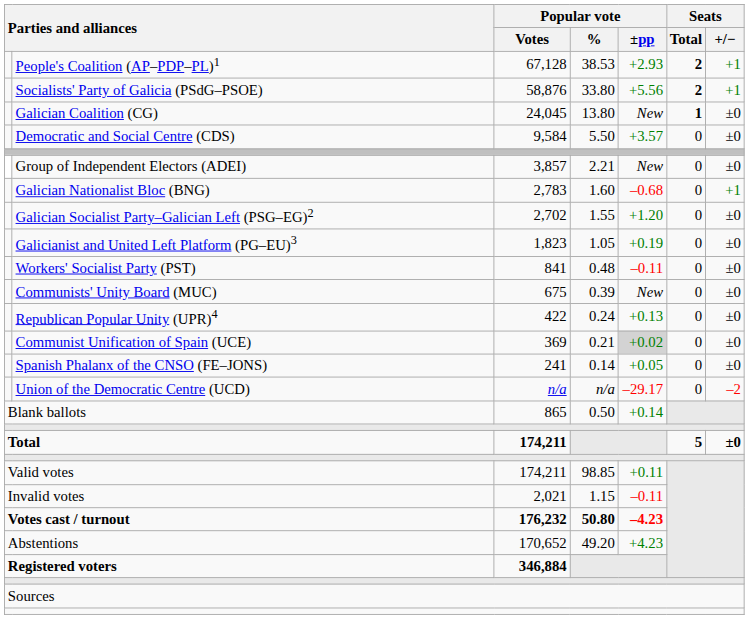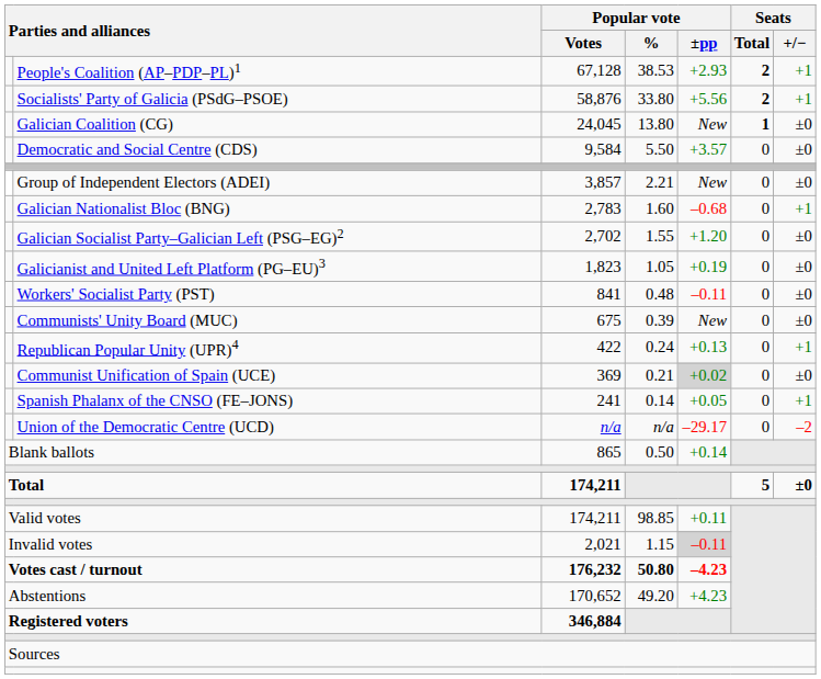Republican Popular Unity (UPR)4 | Seats / +/−: ±0 -> +1
Spanish Phalanx of the CNSO (FE–JONS) | Seats / +/−: ±0 -> +1
Invalid votes | Popular vote / ±pp: no background -> lightgrey background
